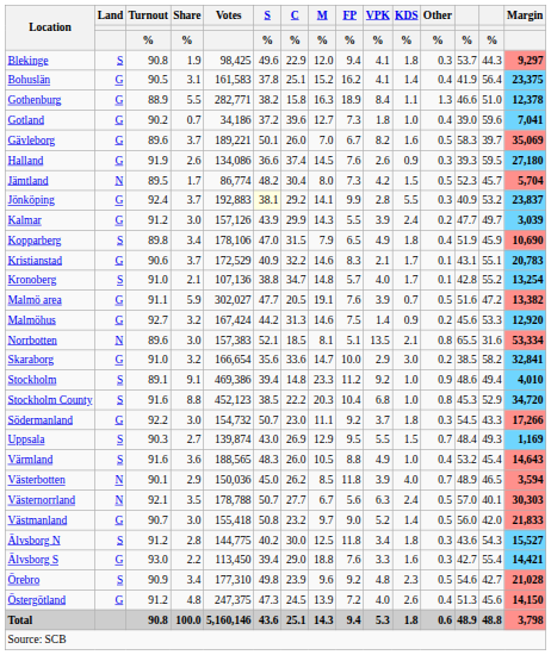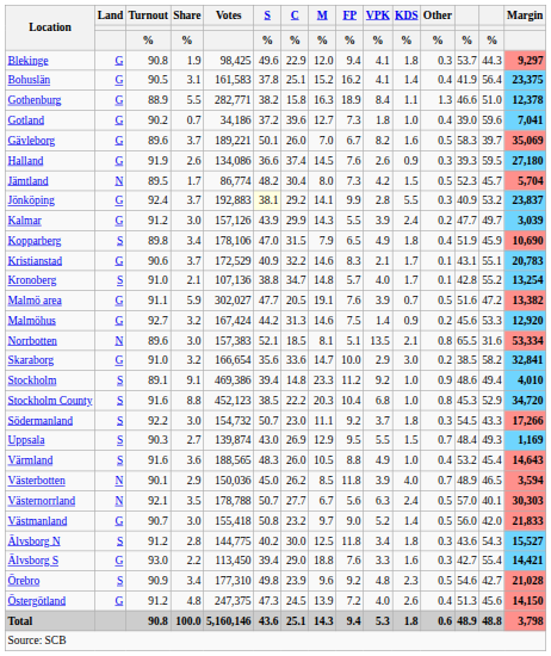Blekinge | Land: S -> G
Södermanland | Land: G -> S
